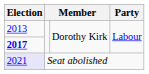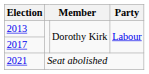2017 | Election: bold -> normal
2021 | Election: lavender background -> no background
